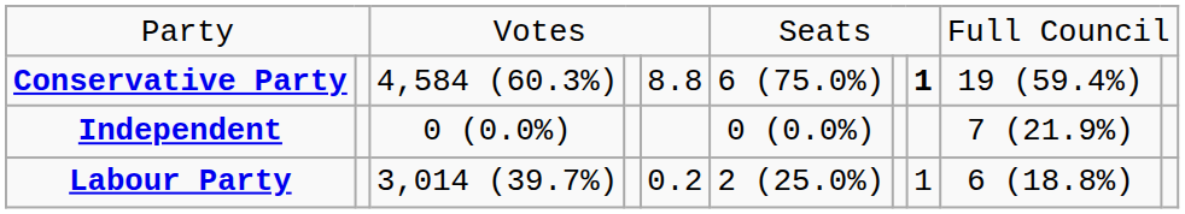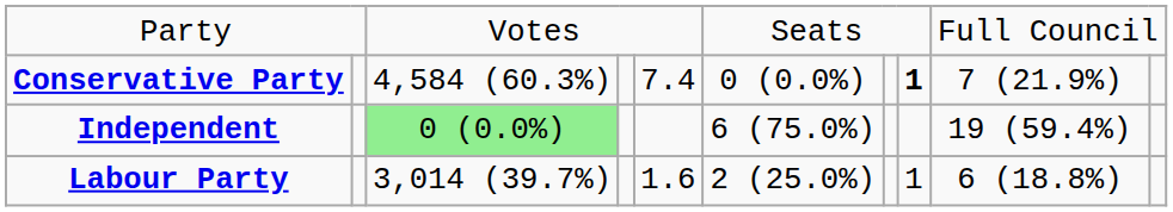Conservative Party | column 5: 8.8 -> 7.4
Conservative Party | column 6: 6 (75.0%) -> 0 (0.0%)
Conservative Party | column 9: 19 (59.4%) -> 7 (21.9%)
Independent | column 3: no background -> lightgreen background
Independent | column 6: 0 (0.0%) -> 6 (75.0%)
Independent | column 9: 7 (21.9%) -> 19 (59.4%)
Labour Party | column 5: 0.2 -> 1.6
